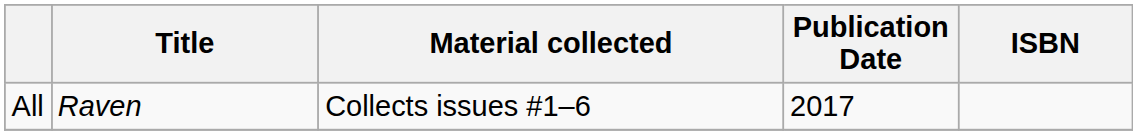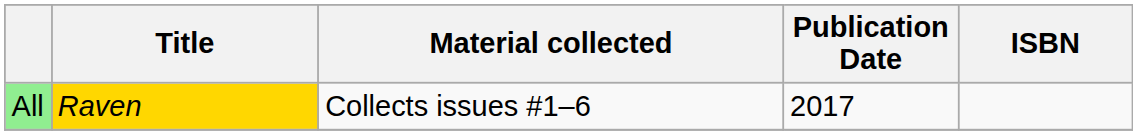row 2 | column 1: no background -> lightgreen background
row 2 | Title: no background -> gold background
